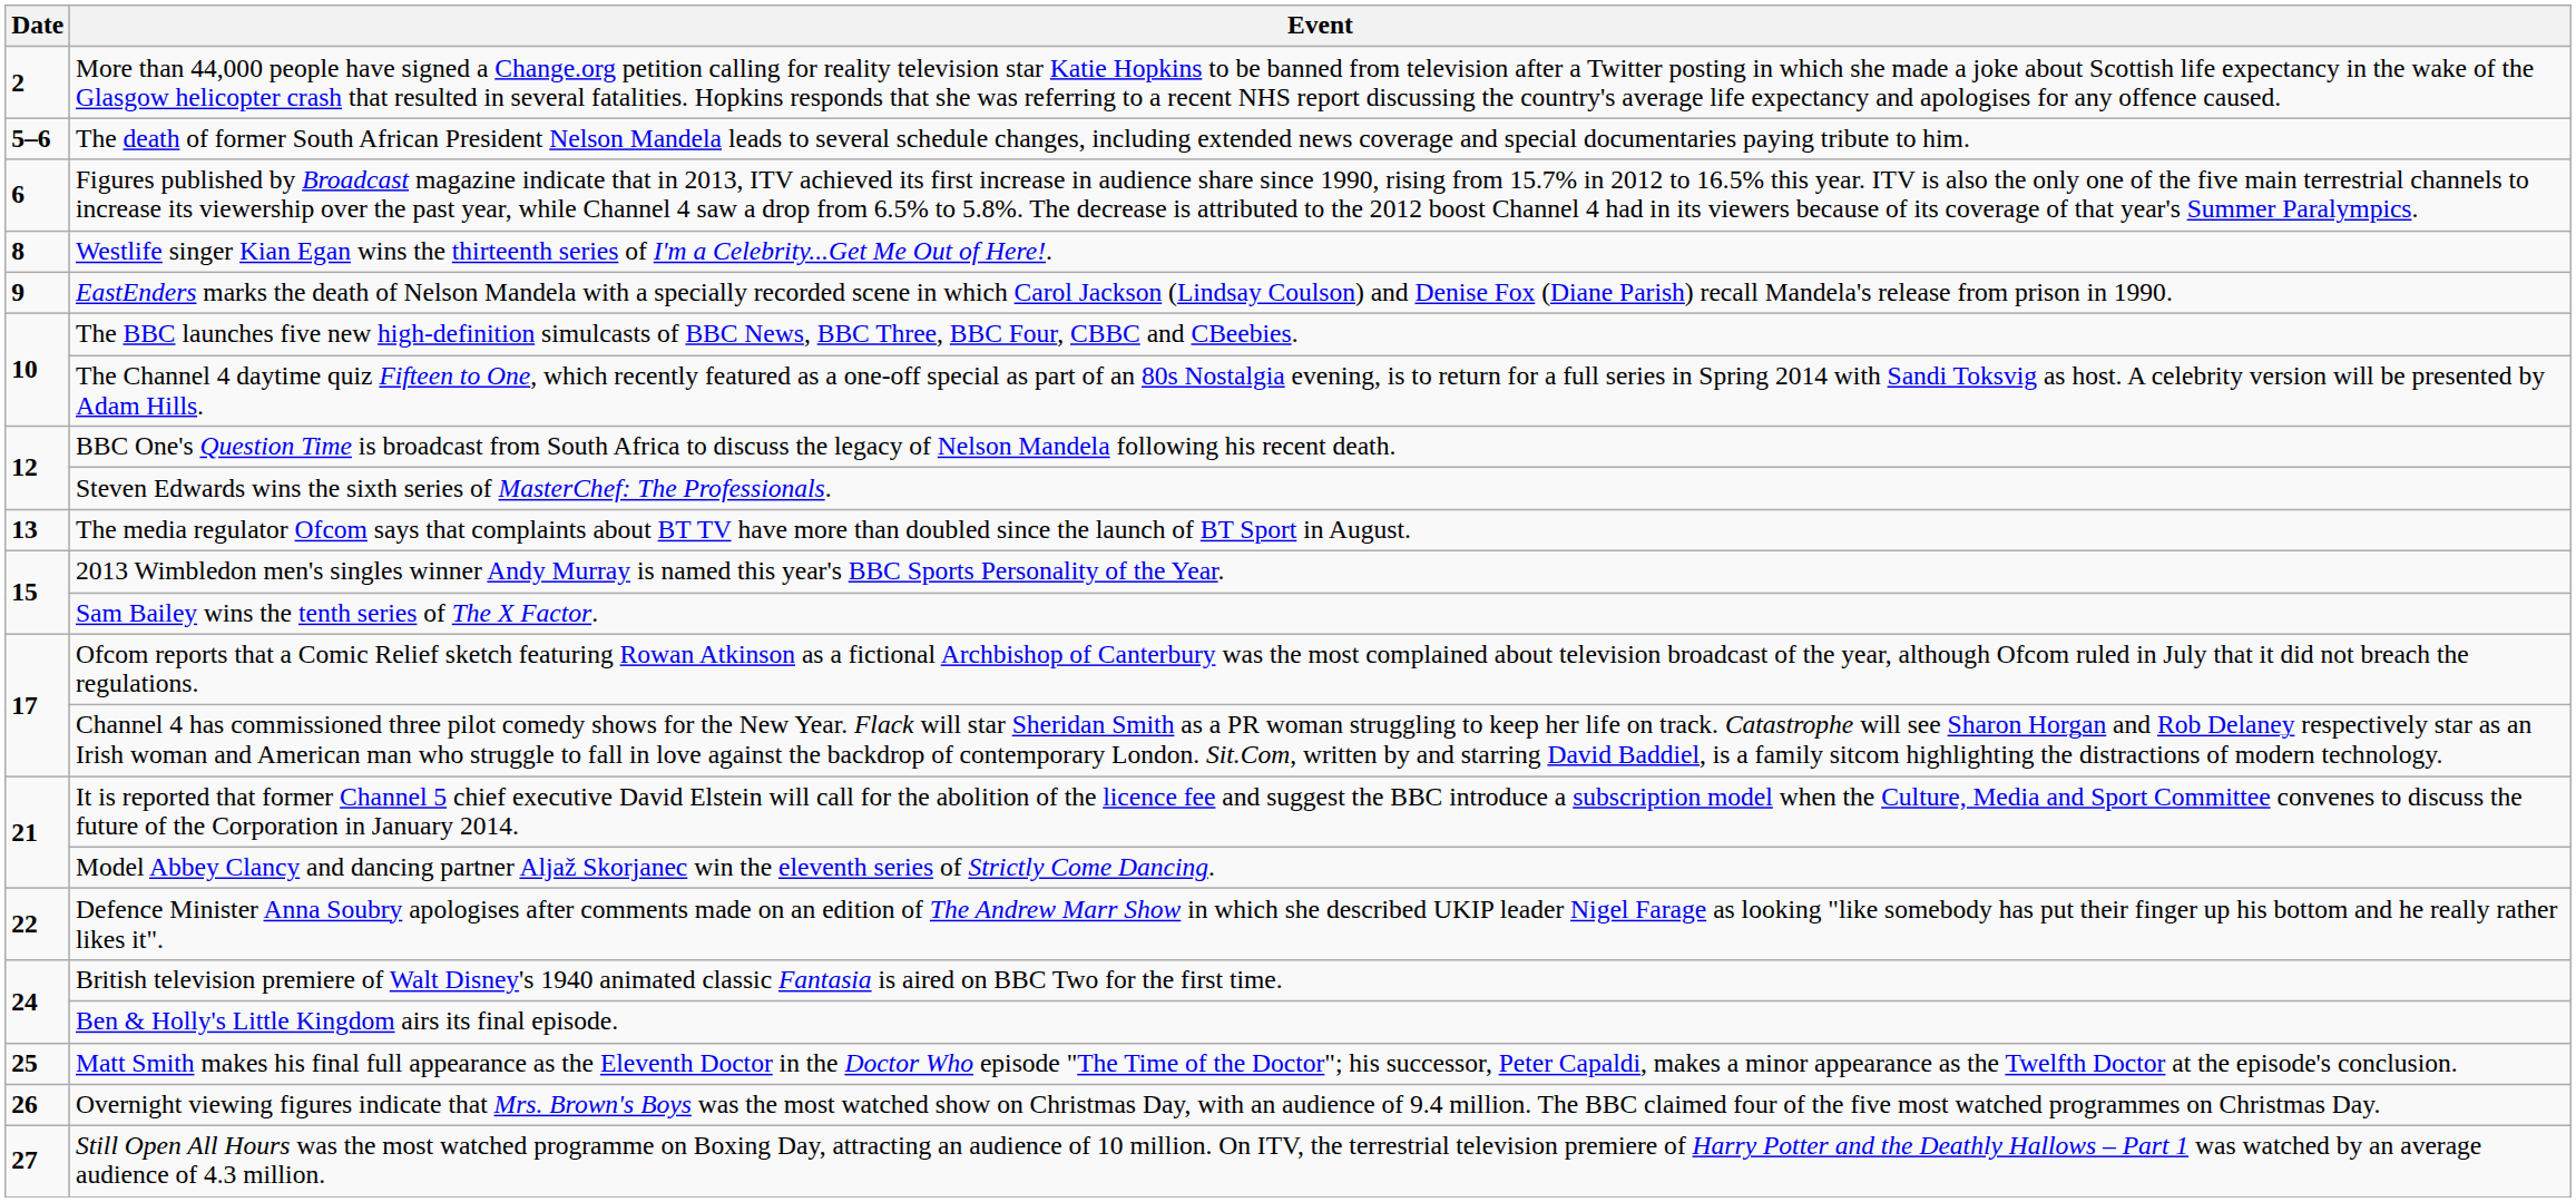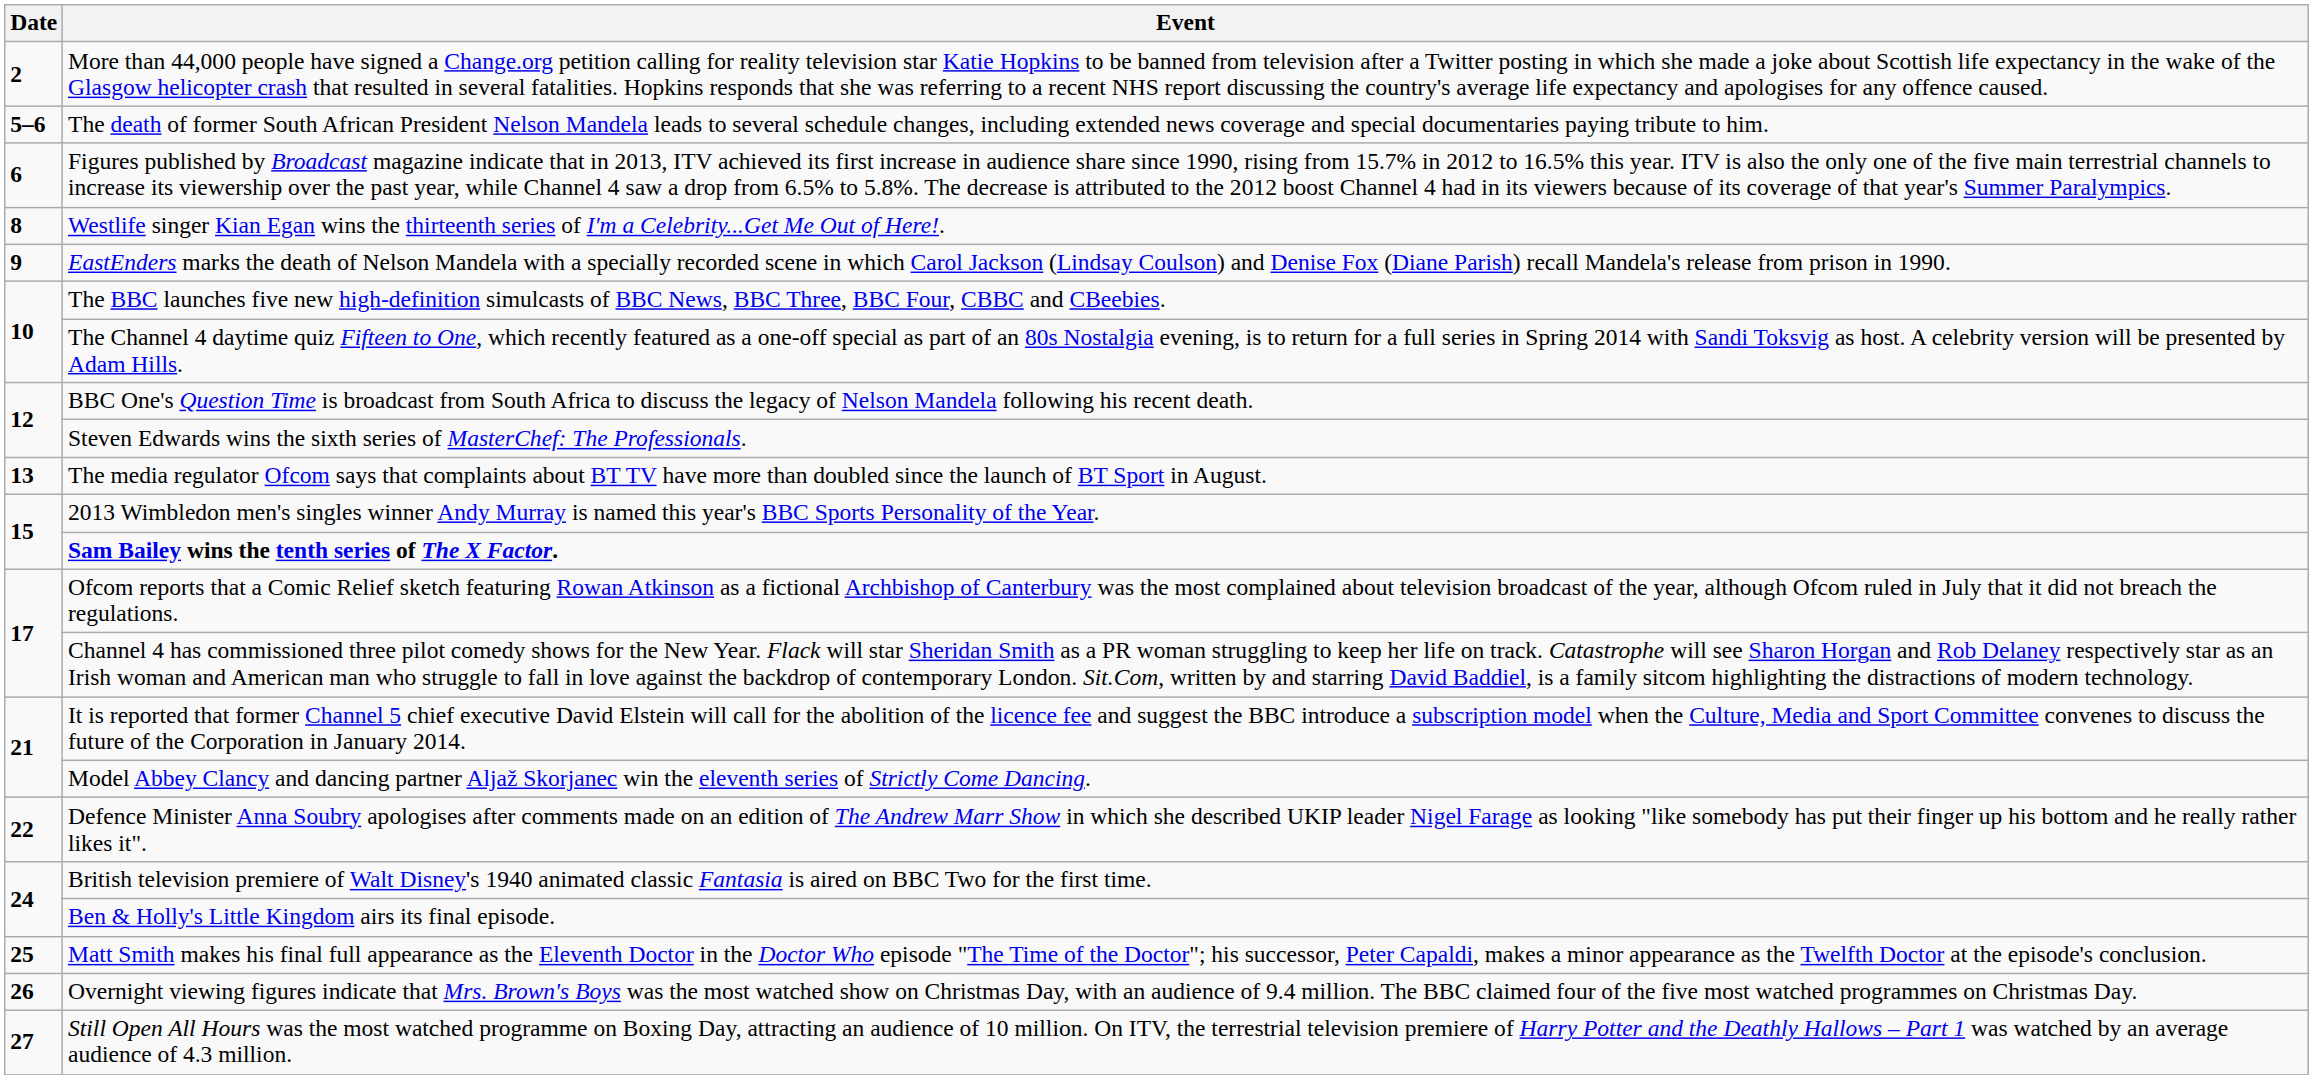Sam Bailey wins the tenth series of The X Factor. | Event: normal -> bold
